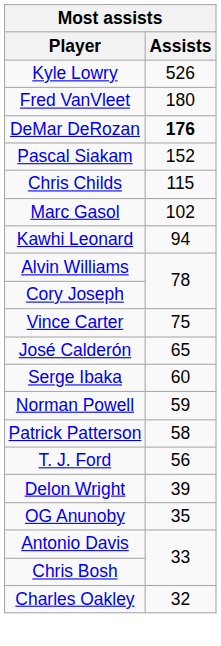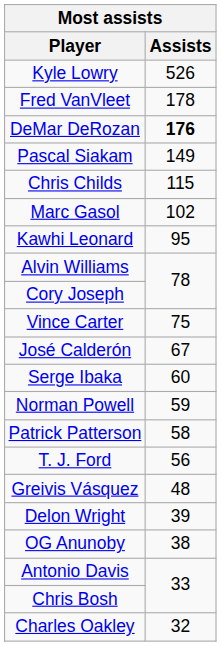Fred VanVleet | Assists: 180 -> 178
Pascal Siakam | Assists: 152 -> 149
Kawhi Leonard | Assists: 94 -> 95
José Calderón | Assists: 65 -> 67
+ row: Greivis Vásquez | 48
OG Anunoby | Assists: 35 -> 38
